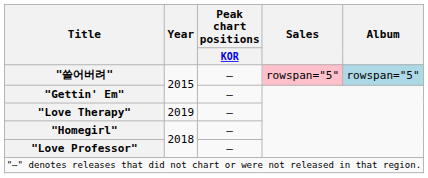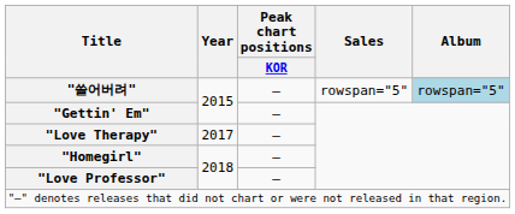"쓸어버려" | Sales: pink background -> no background
"Love Therapy" | Year: 2019 -> 2017
